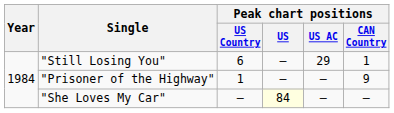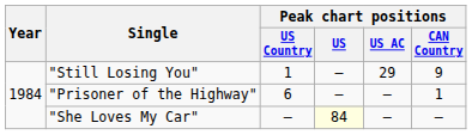"Still Losing You" | Peak chart positions / US Country: 6 -> 1
"Still Losing You" | Peak chart positions / CAN Country: 1 -> 9
"Prisoner of the Highway" | Peak chart positions / US Country: 1 -> 6
"Prisoner of the Highway" | Peak chart positions / CAN Country: 9 -> 1
